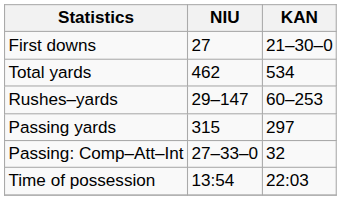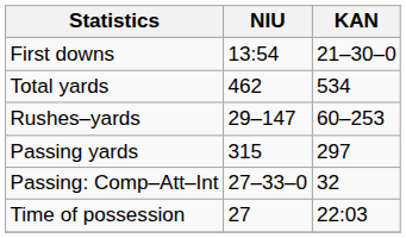First downs | NIU: 27 -> 13:54
Time of possession | NIU: 13:54 -> 27
